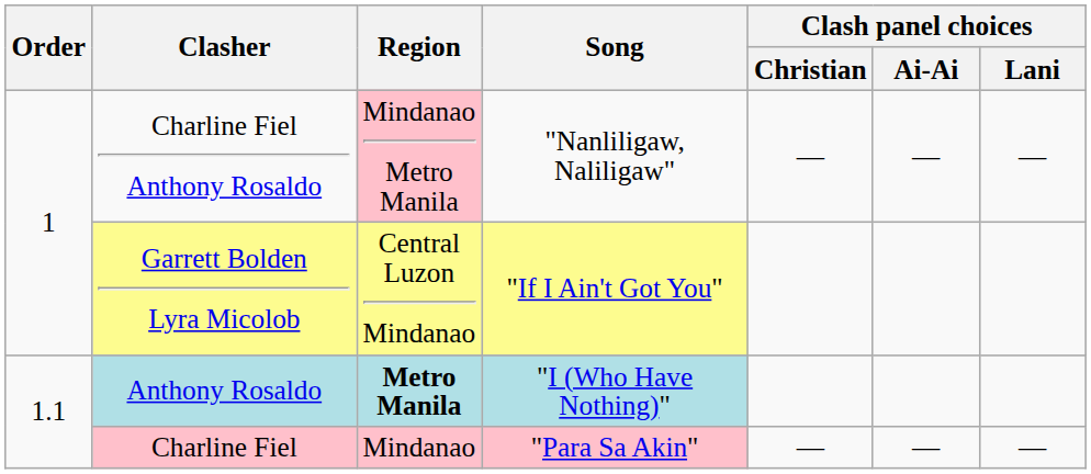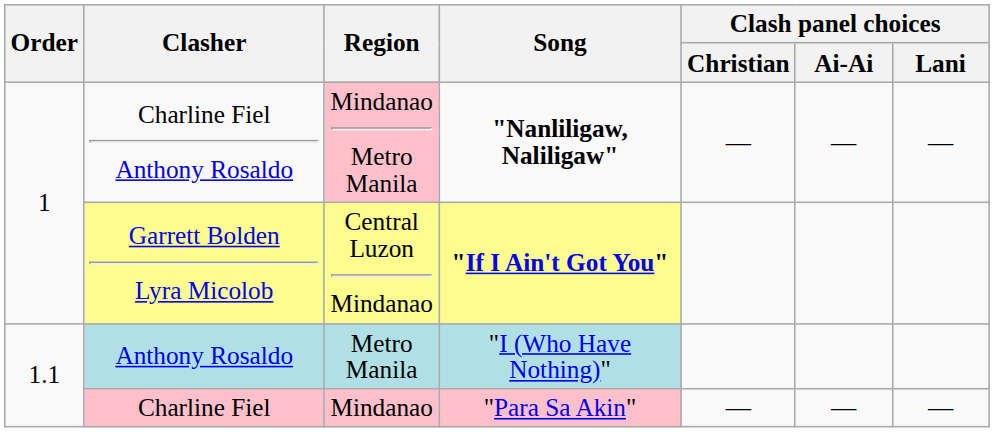Charline Fiel Anthony Rosaldo | Song: normal -> bold
Garrett Bolden Lyra Micolob | Song: normal -> bold
Anthony Rosaldo | Region: bold -> normal
